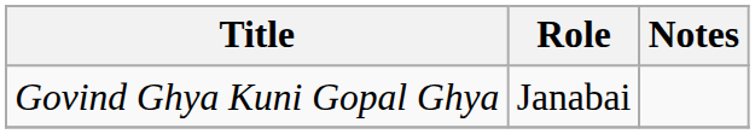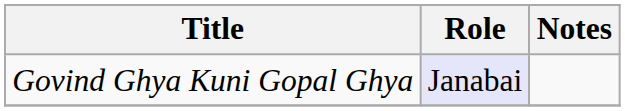Govind Ghya Kuni Gopal Ghya | Role: no background -> lavender background
